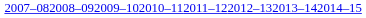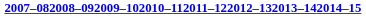row 1 | column 1: normal -> bold
